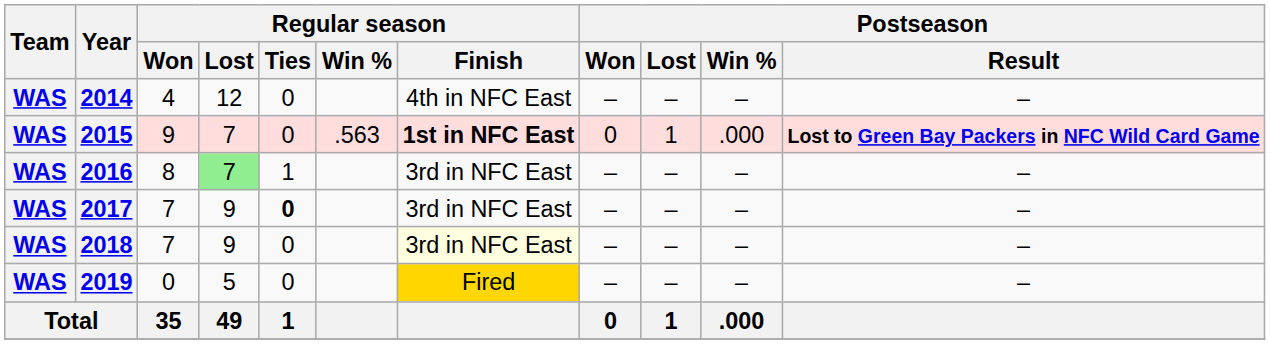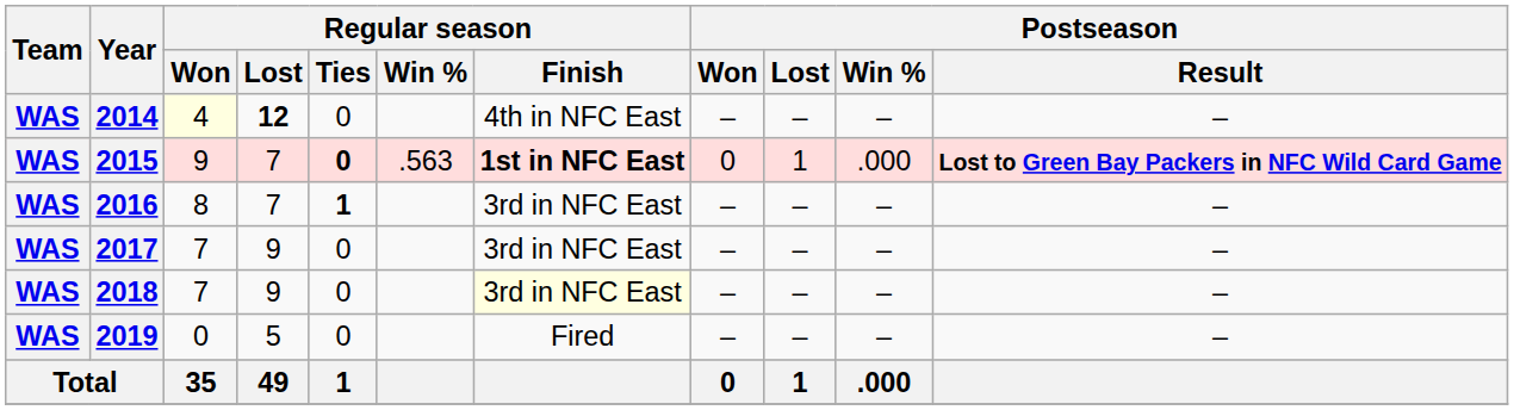2014 | Regular season / Won: no background -> lightyellow background
2014 | Regular season / Lost: normal -> bold
2015 | Regular season / Ties: normal -> bold
2016 | Regular season / Lost: lightgreen background -> no background
2016 | Regular season / Ties: normal -> bold
2017 | Regular season / Ties: bold -> normal
2019 | Regular season / Finish: gold background -> no background
